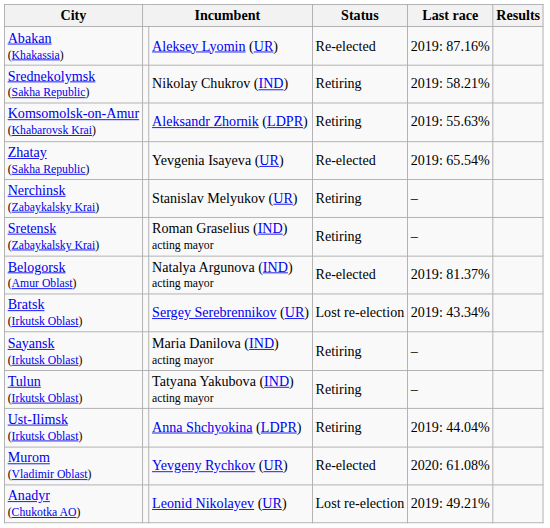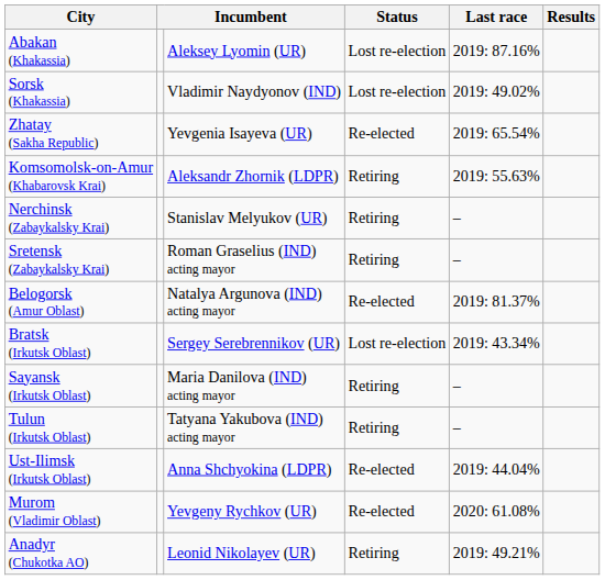Abakan (Khakassia) | Status: Re-elected -> Lost re-election
+ row: Sorsk (Khakassia) | Vladimir Naydyonov (IND) | Lost re-election | 2019: 49.02%
- row: Srednekolymsk (Sakha Republic) | Nikolay Chukrov (IND) | Retiring | 2019: 58.21%
rows swapped: Zhatay (Sakha Republic) <-> Komsomolsk-on-Amur (Khabarovsk Krai)
Ust-Ilimsk (Irkutsk Oblast) | Status: Retiring -> Re-elected
Anadyr (Chukotka AO) | Status: Lost re-election -> Retiring
